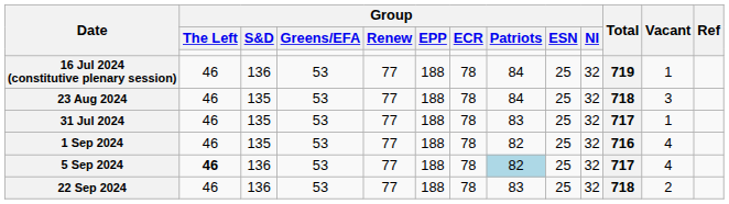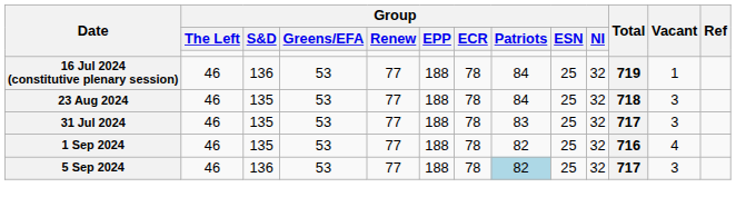31 Jul 2024 | Vacant: 1 -> 3
5 Sep 2024 | Group / The Left: bold -> normal
5 Sep 2024 | Vacant: 4 -> 3
- row: 22 Sep 2024 | 46 | 136 | 53 | 77 | 188 | 78 | 83 | 25 | 32 | 718 | 2
